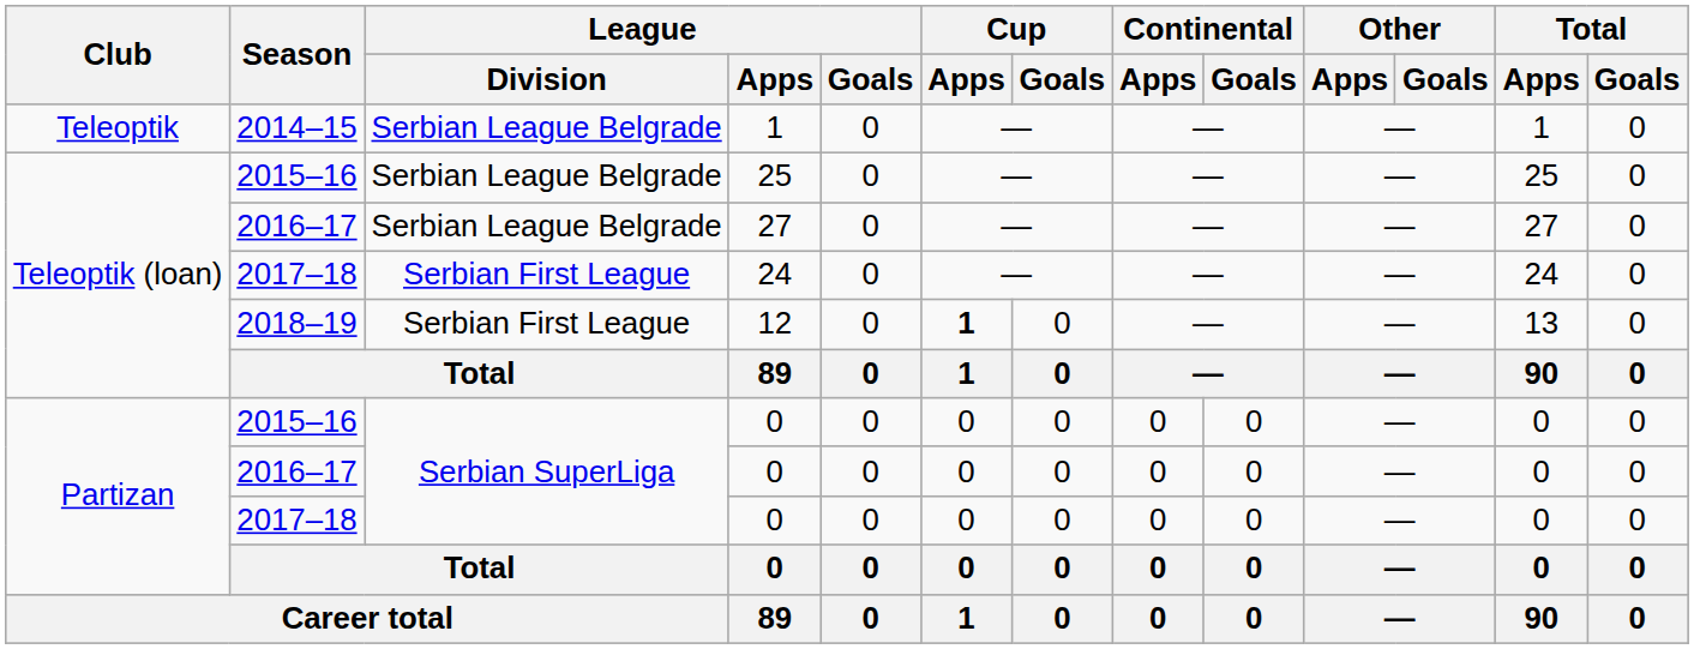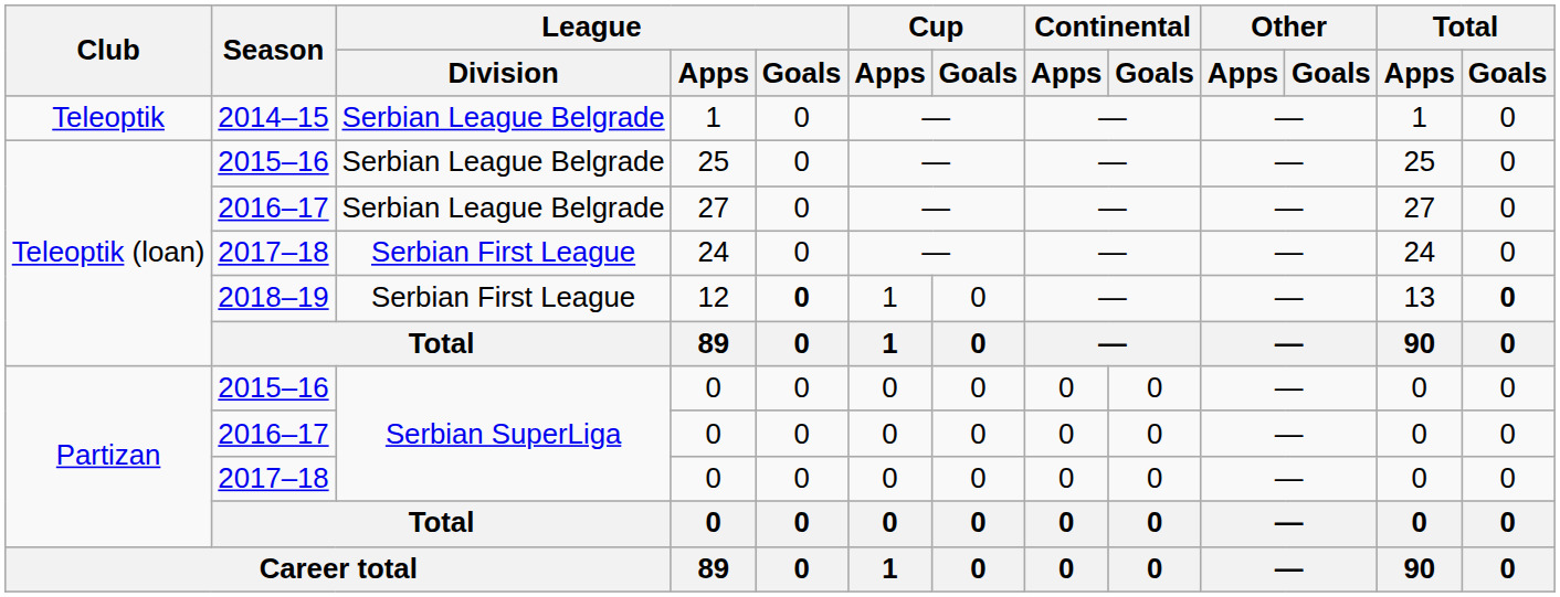12 | League / Goals: normal -> bold
12 | Cup / Apps: bold -> normal
12 | Total / Goals: normal -> bold
